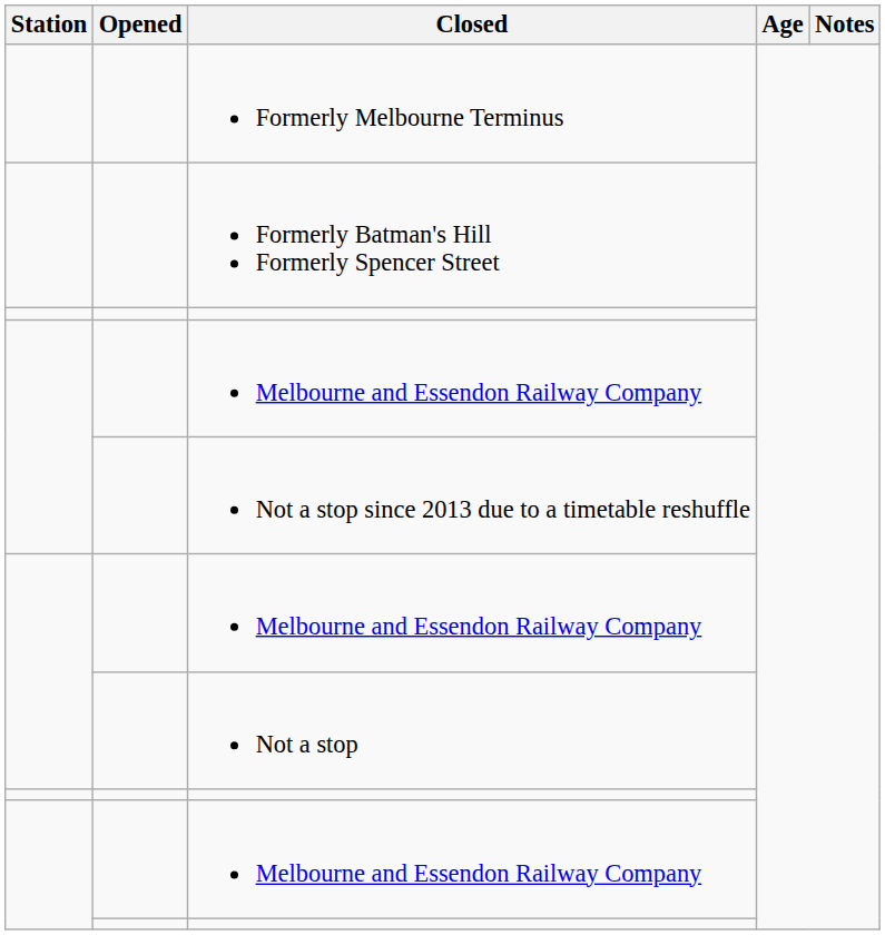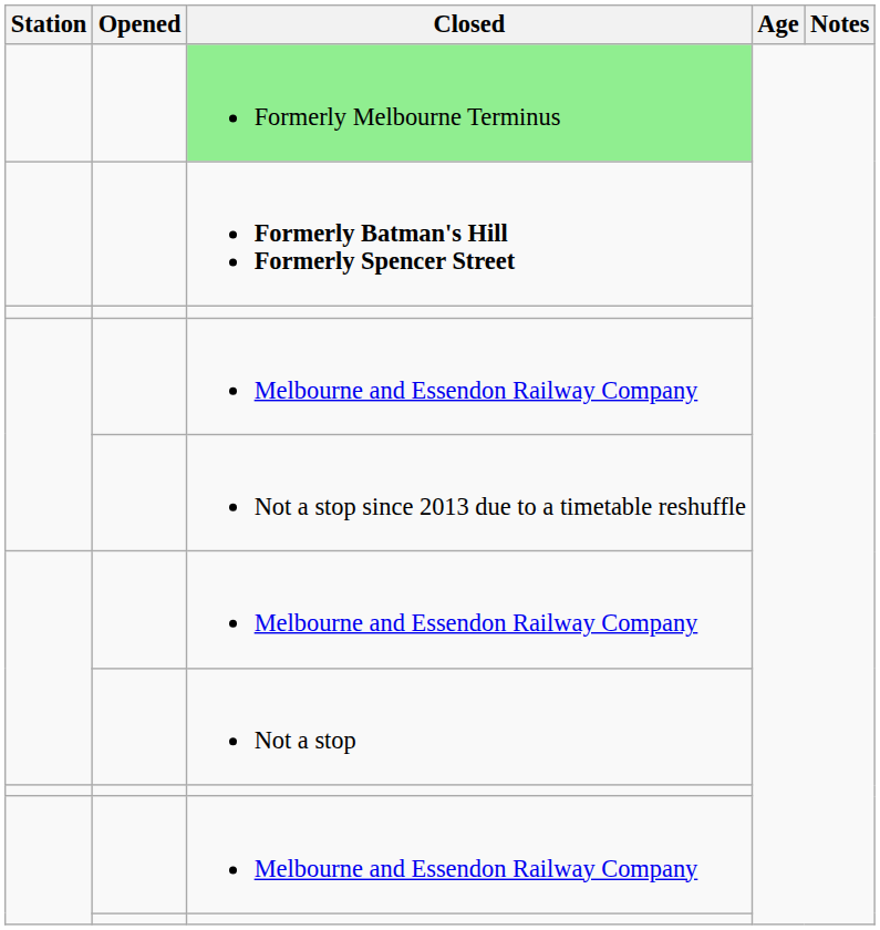Formerly Melbourne Terminus | Closed: no background -> lightgreen background
Formerly Batman's Hill Formerly Spencer Street | Closed: normal -> bold
